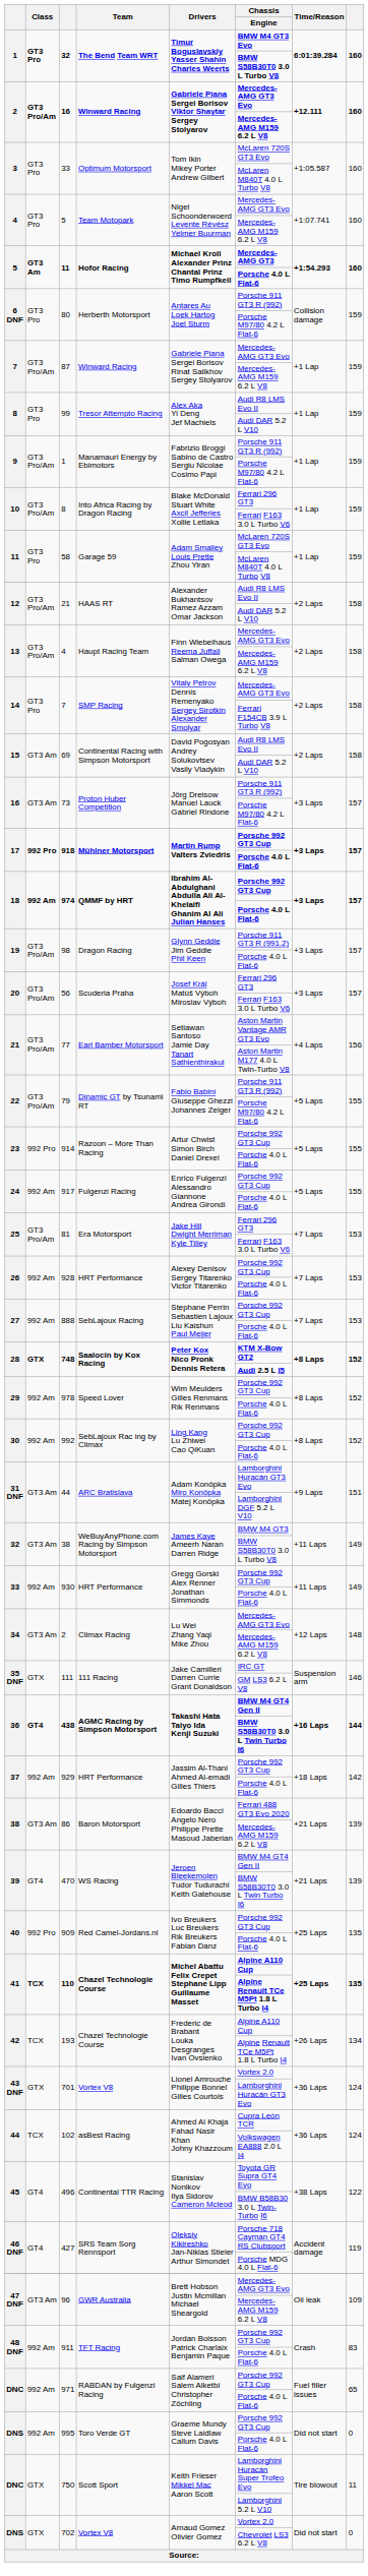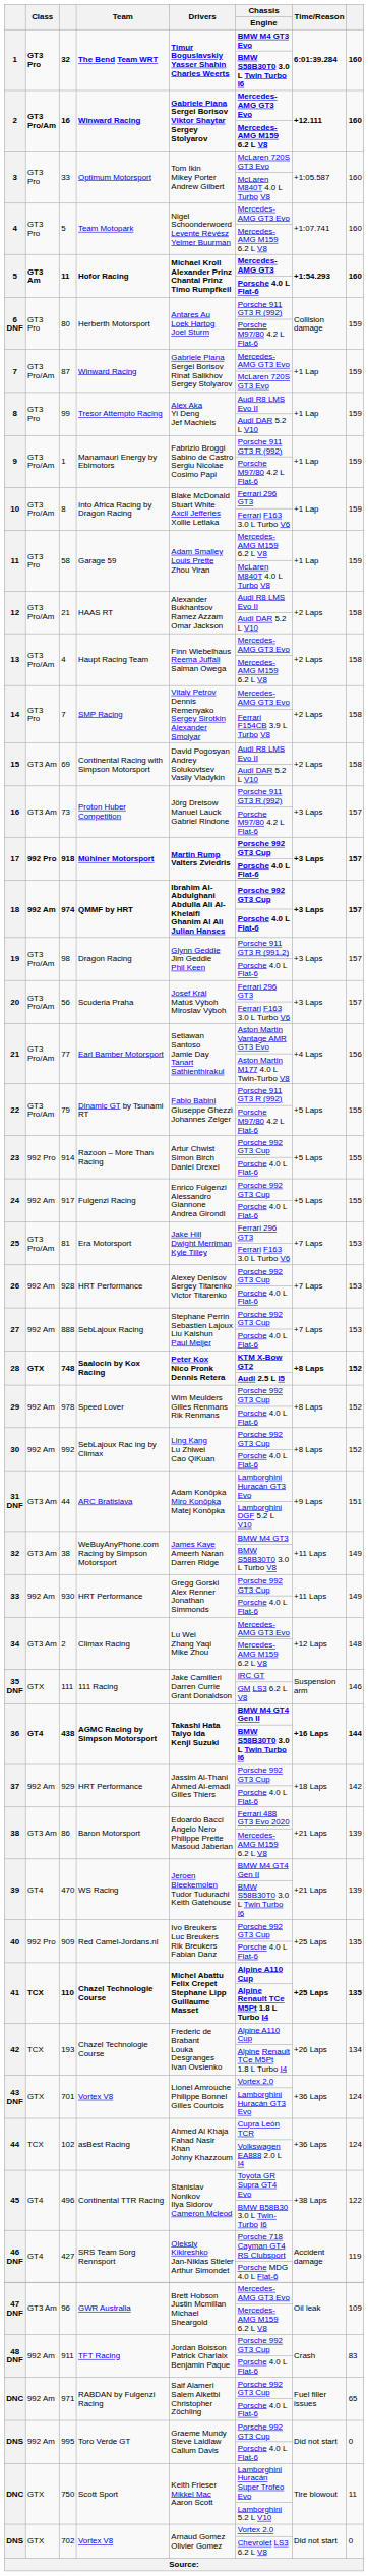row 4 | Chassis / Engine: BMW S58B30T0 3.0 L Turbo V8 -> BMW S58B30T0 3.0 L Twin Turbo I6
row 16 | Chassis / Engine: Mercedes-AMG M159 6.2 L V8 -> McLaren 720S GT3 Evo
row 23 | Chassis / Engine: McLaren 720S GT3 Evo -> Mercedes-AMG M159 6.2 L V8
